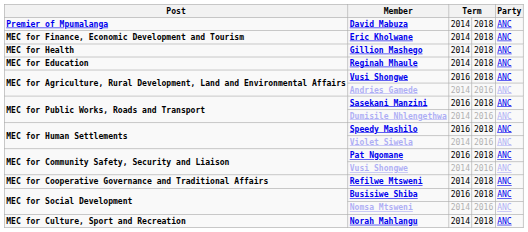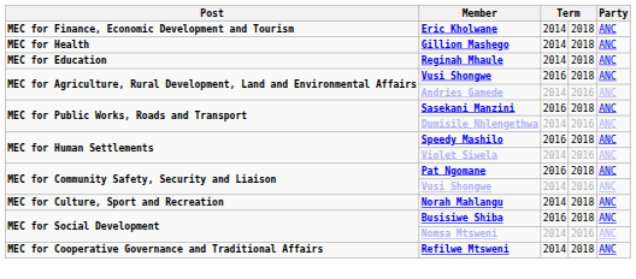- row: Premier of Mpumalanga | David Mabuza | 2014 | 2018 | ANC
rows swapped: Refilwe Mtsweni <-> Norah Mahlangu
